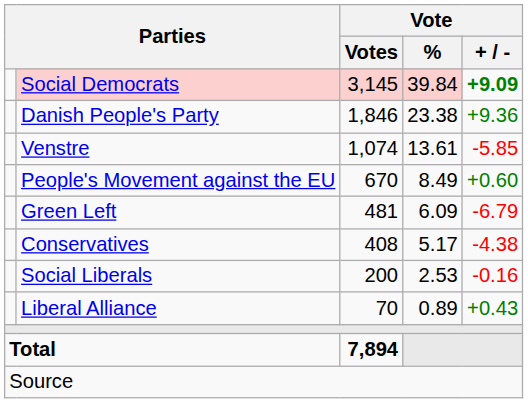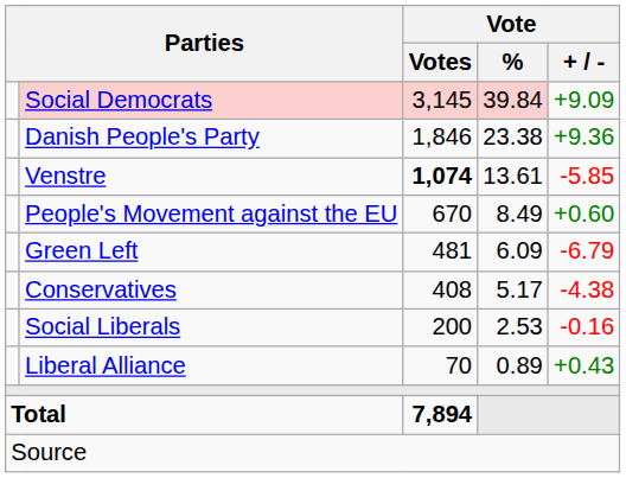Social Democrats | Vote / + / -: bold -> normal
Venstre | Vote / Votes: normal -> bold
